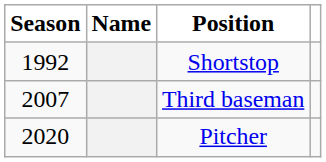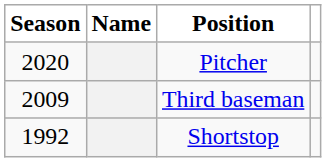rows swapped: Shortstop <-> Pitcher
Third baseman | Season: 2007 -> 2009
